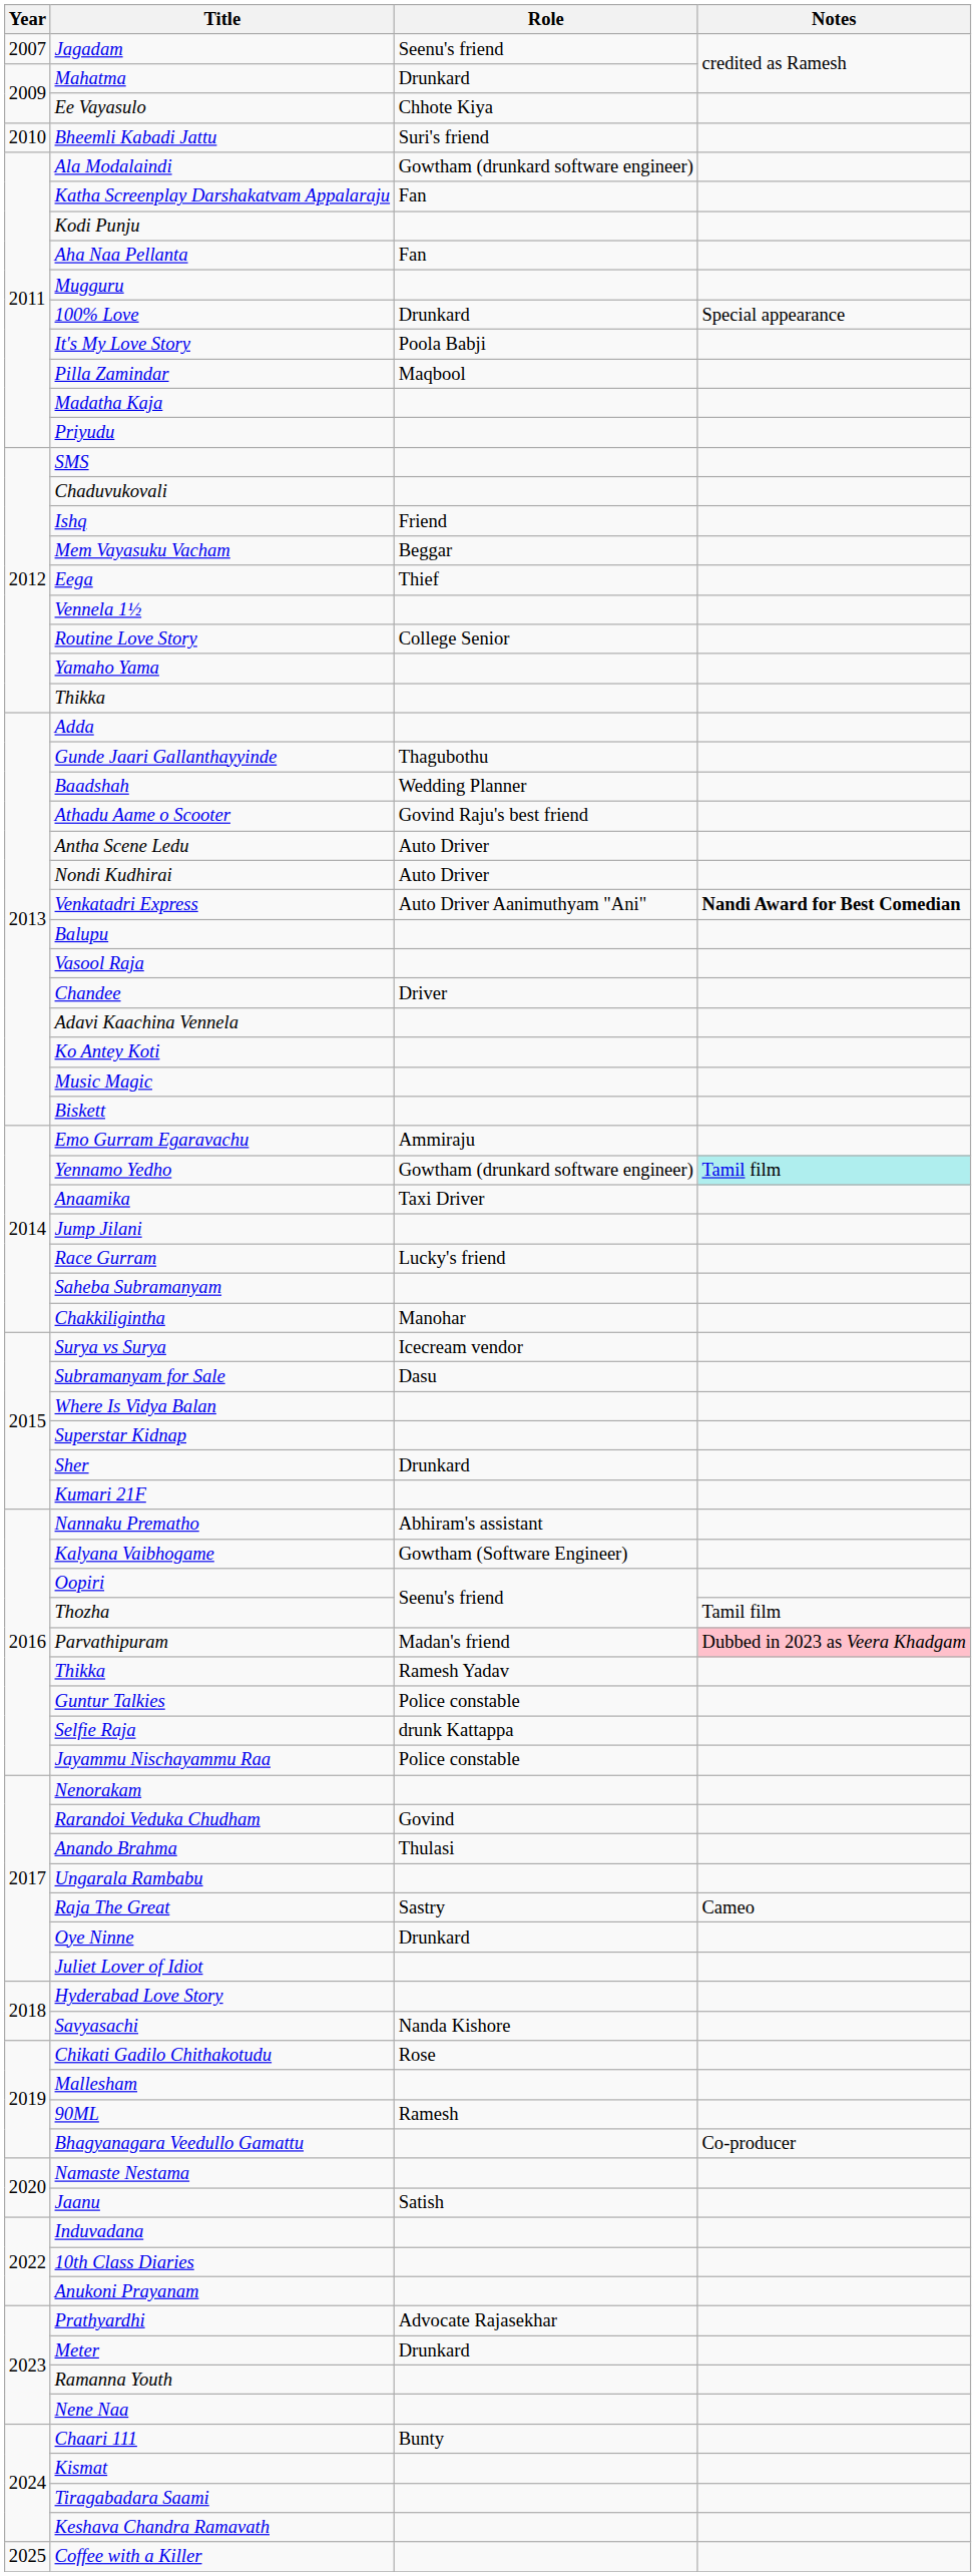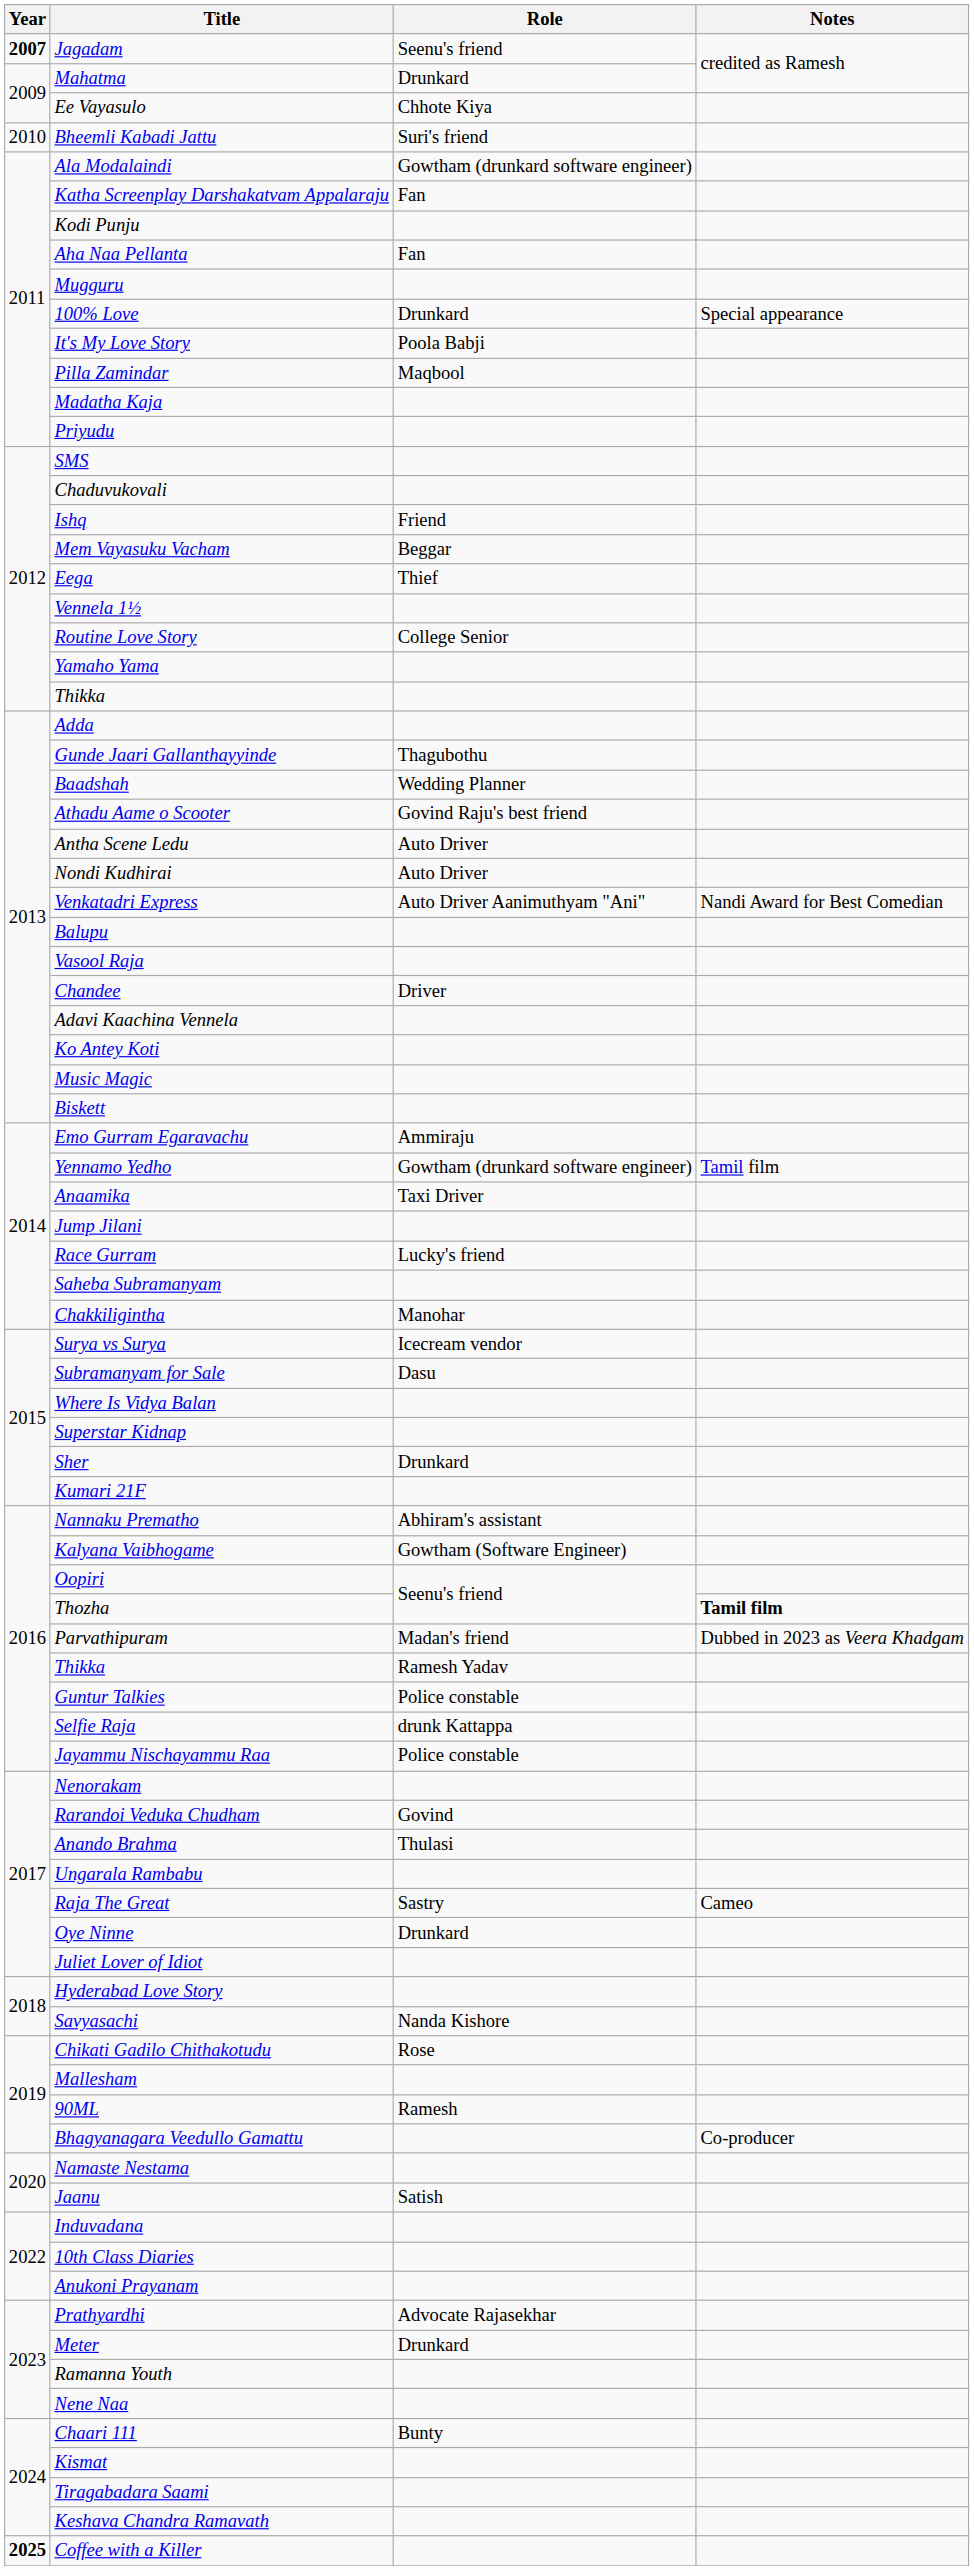Jagadam | Year: normal -> bold
Venkatadri Express | Notes: bold -> normal
Yennamo Yedho | Notes: paleturquoise background -> no background
Thozha | Notes: normal -> bold
Parvathipuram | Notes: pink background -> no background
Coffee with a Killer | Year: normal -> bold
